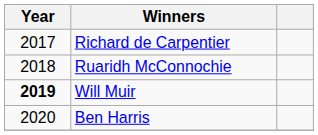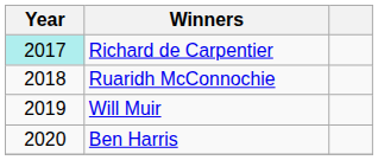Richard de Carpentier | Year: no background -> paleturquoise background
Will Muir | Year: bold -> normal
